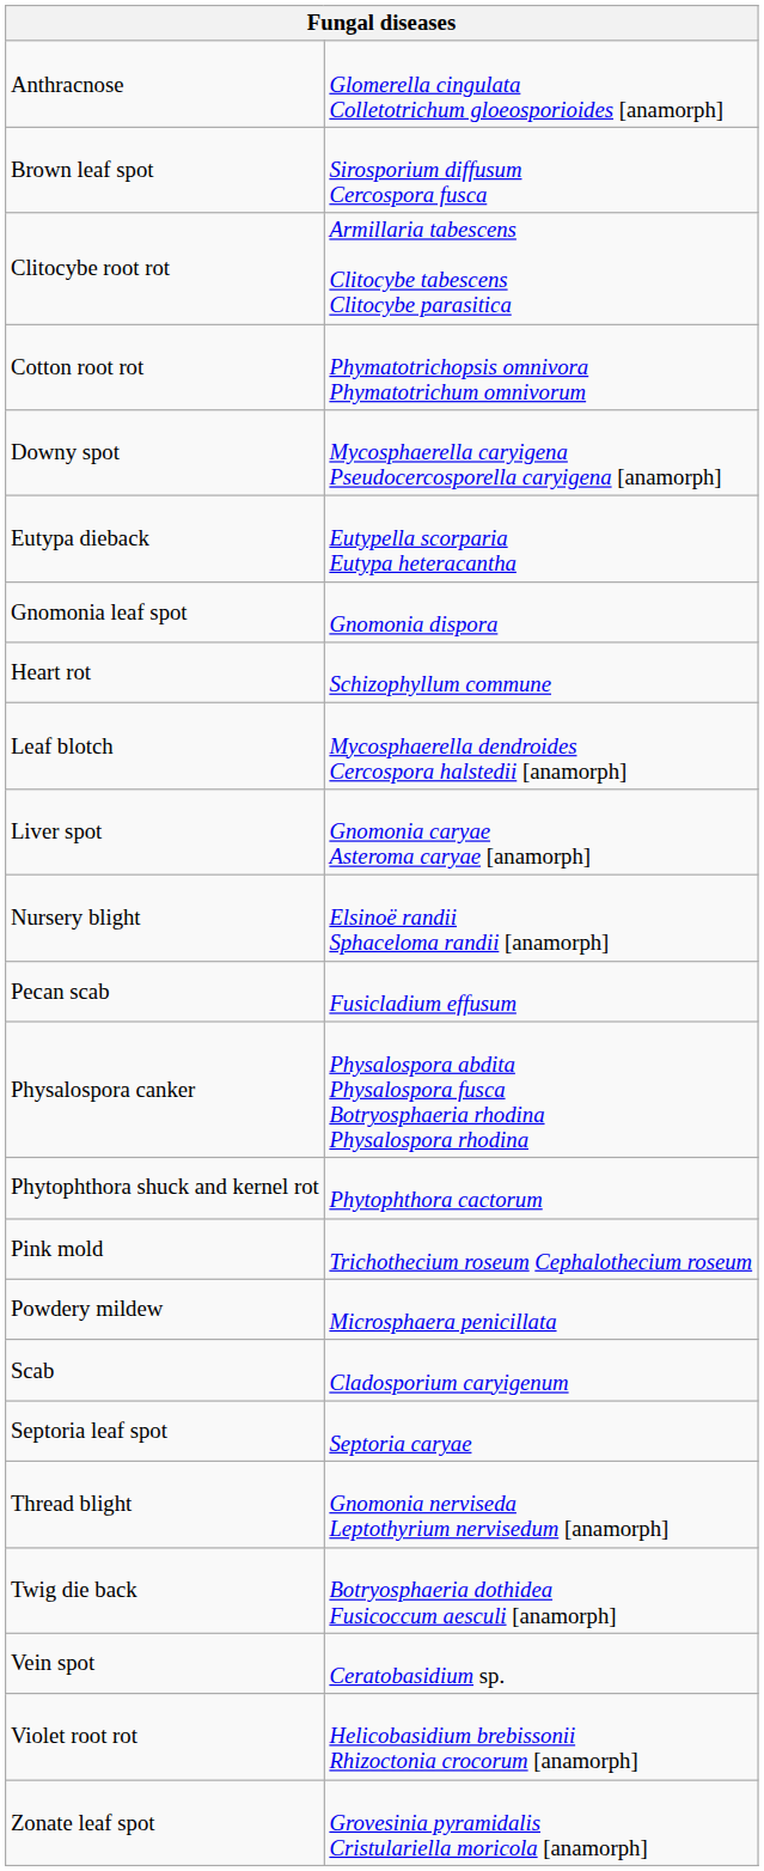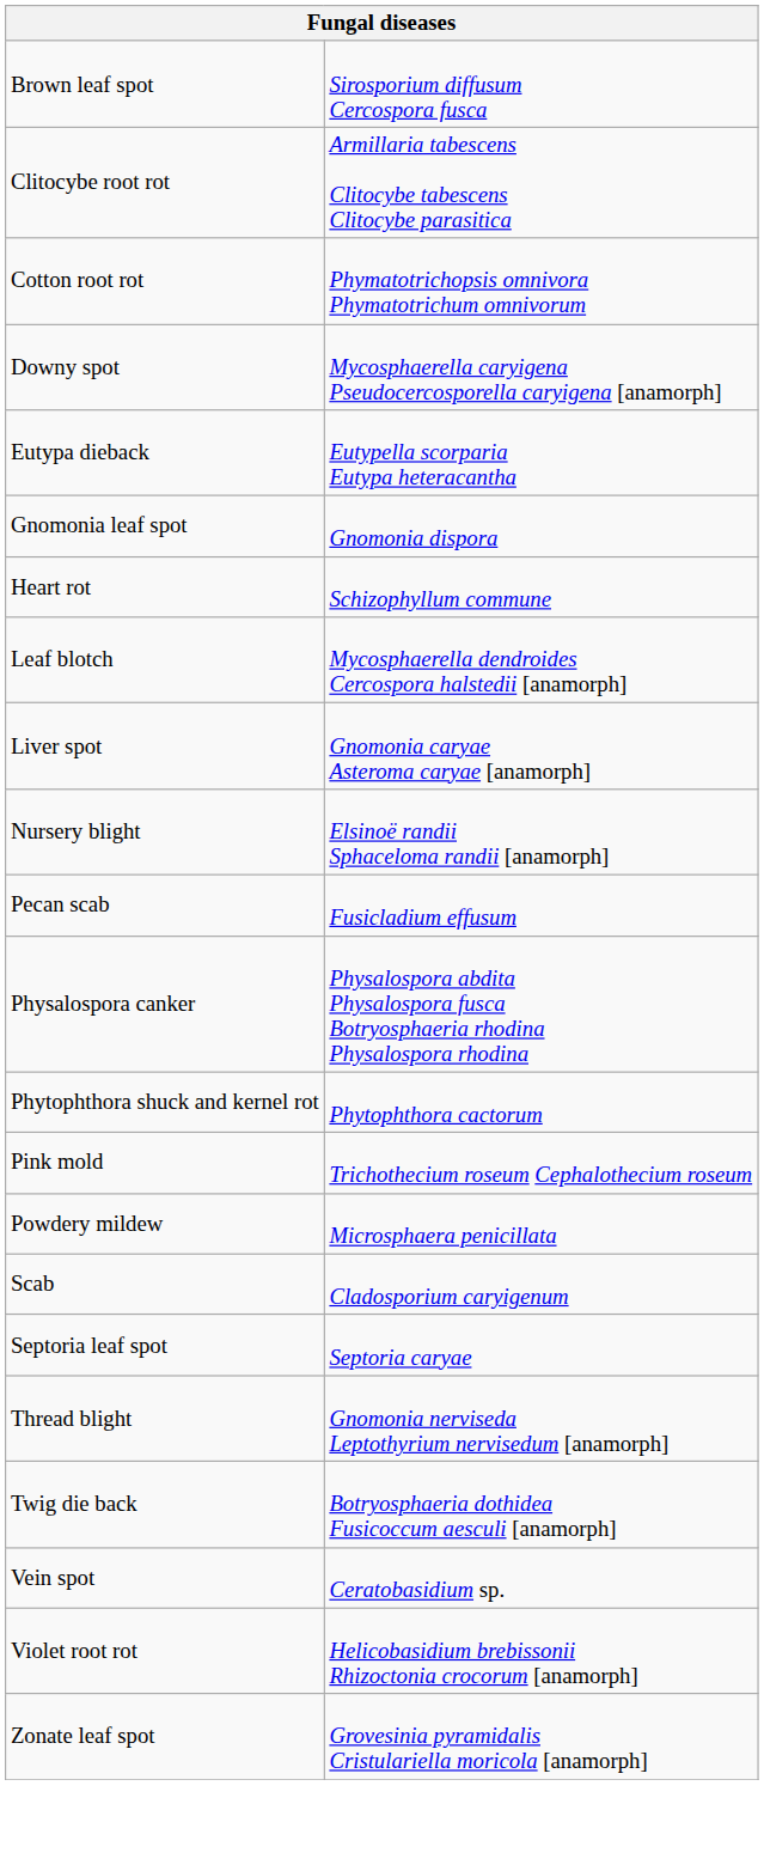- row: Anthracnose | Glomerella cingulata Colletotrichum gloeosporioides [anamorph]
